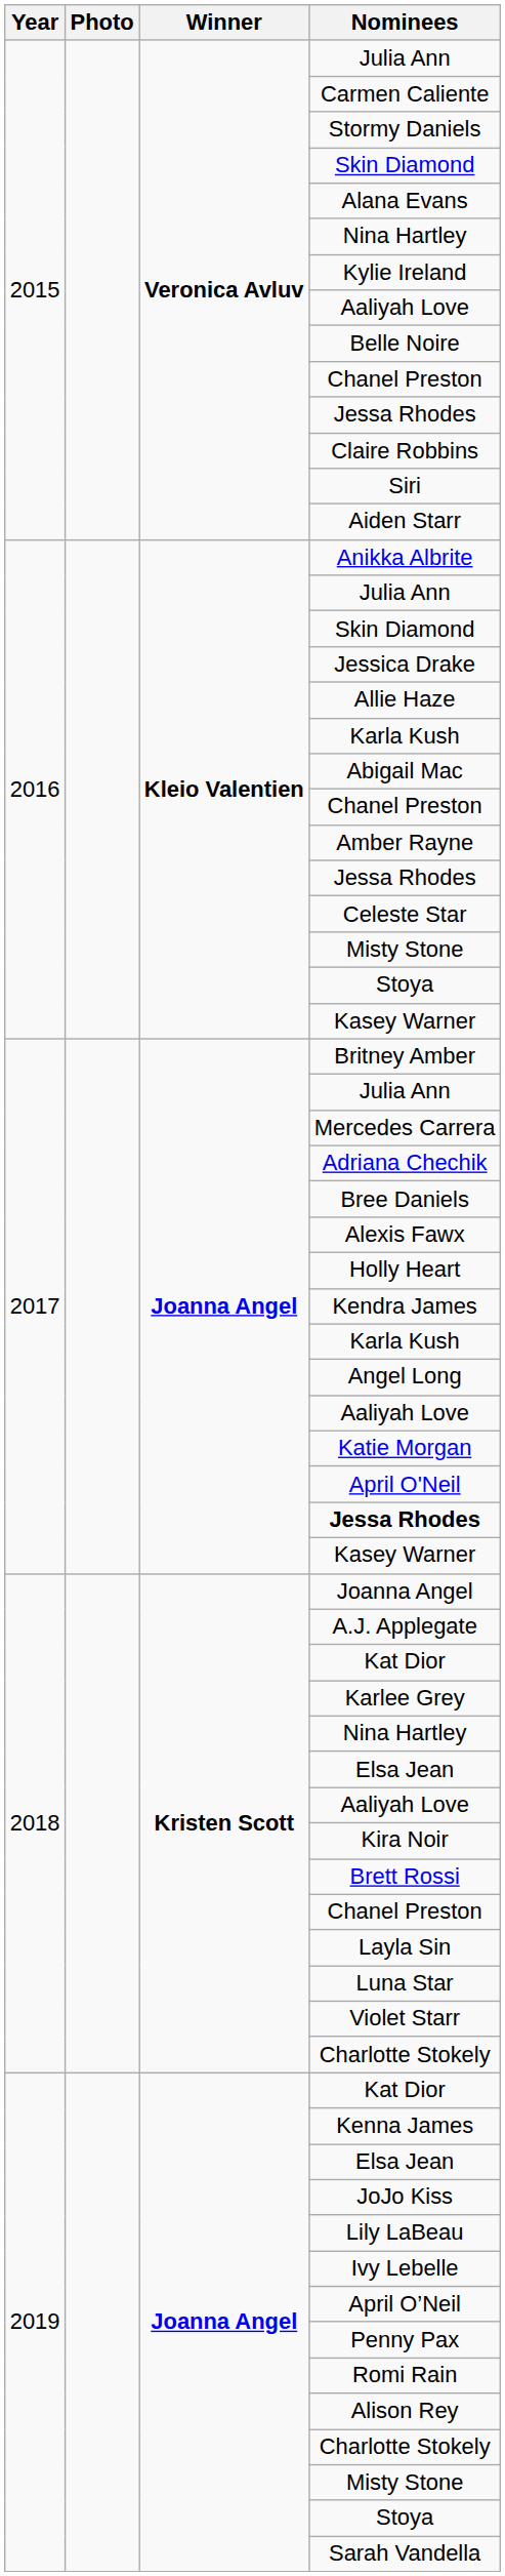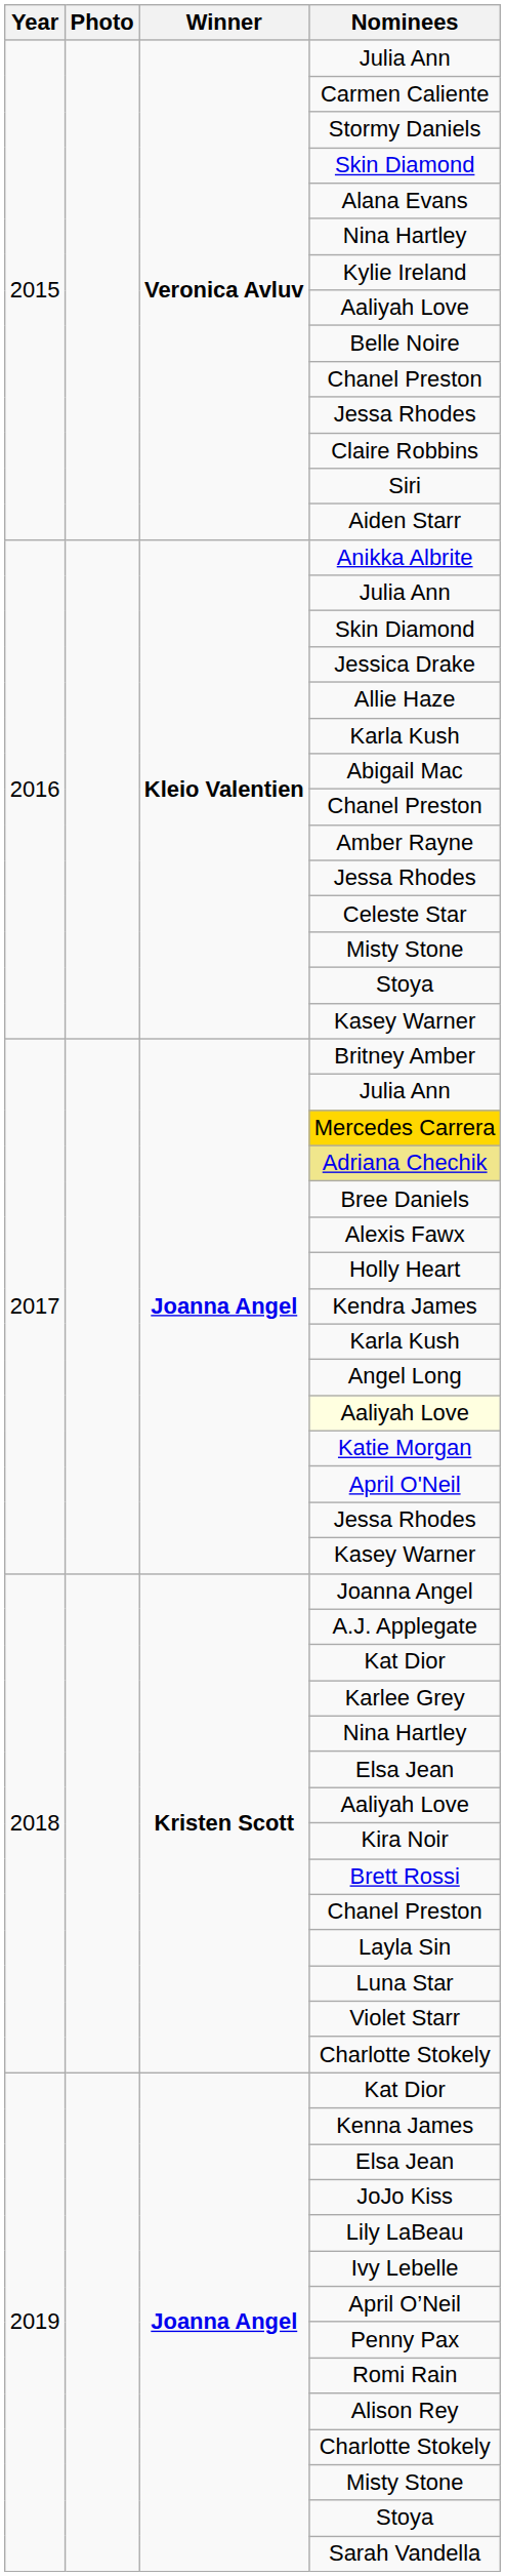Mercedes Carrera | Nominees: no background -> gold background
Adriana Chechik | Nominees: no background -> khaki background
2017 / Aaliyah Love | Nominees: no background -> lightyellow background
2017 / Jessa Rhodes | Nominees: bold -> normal
